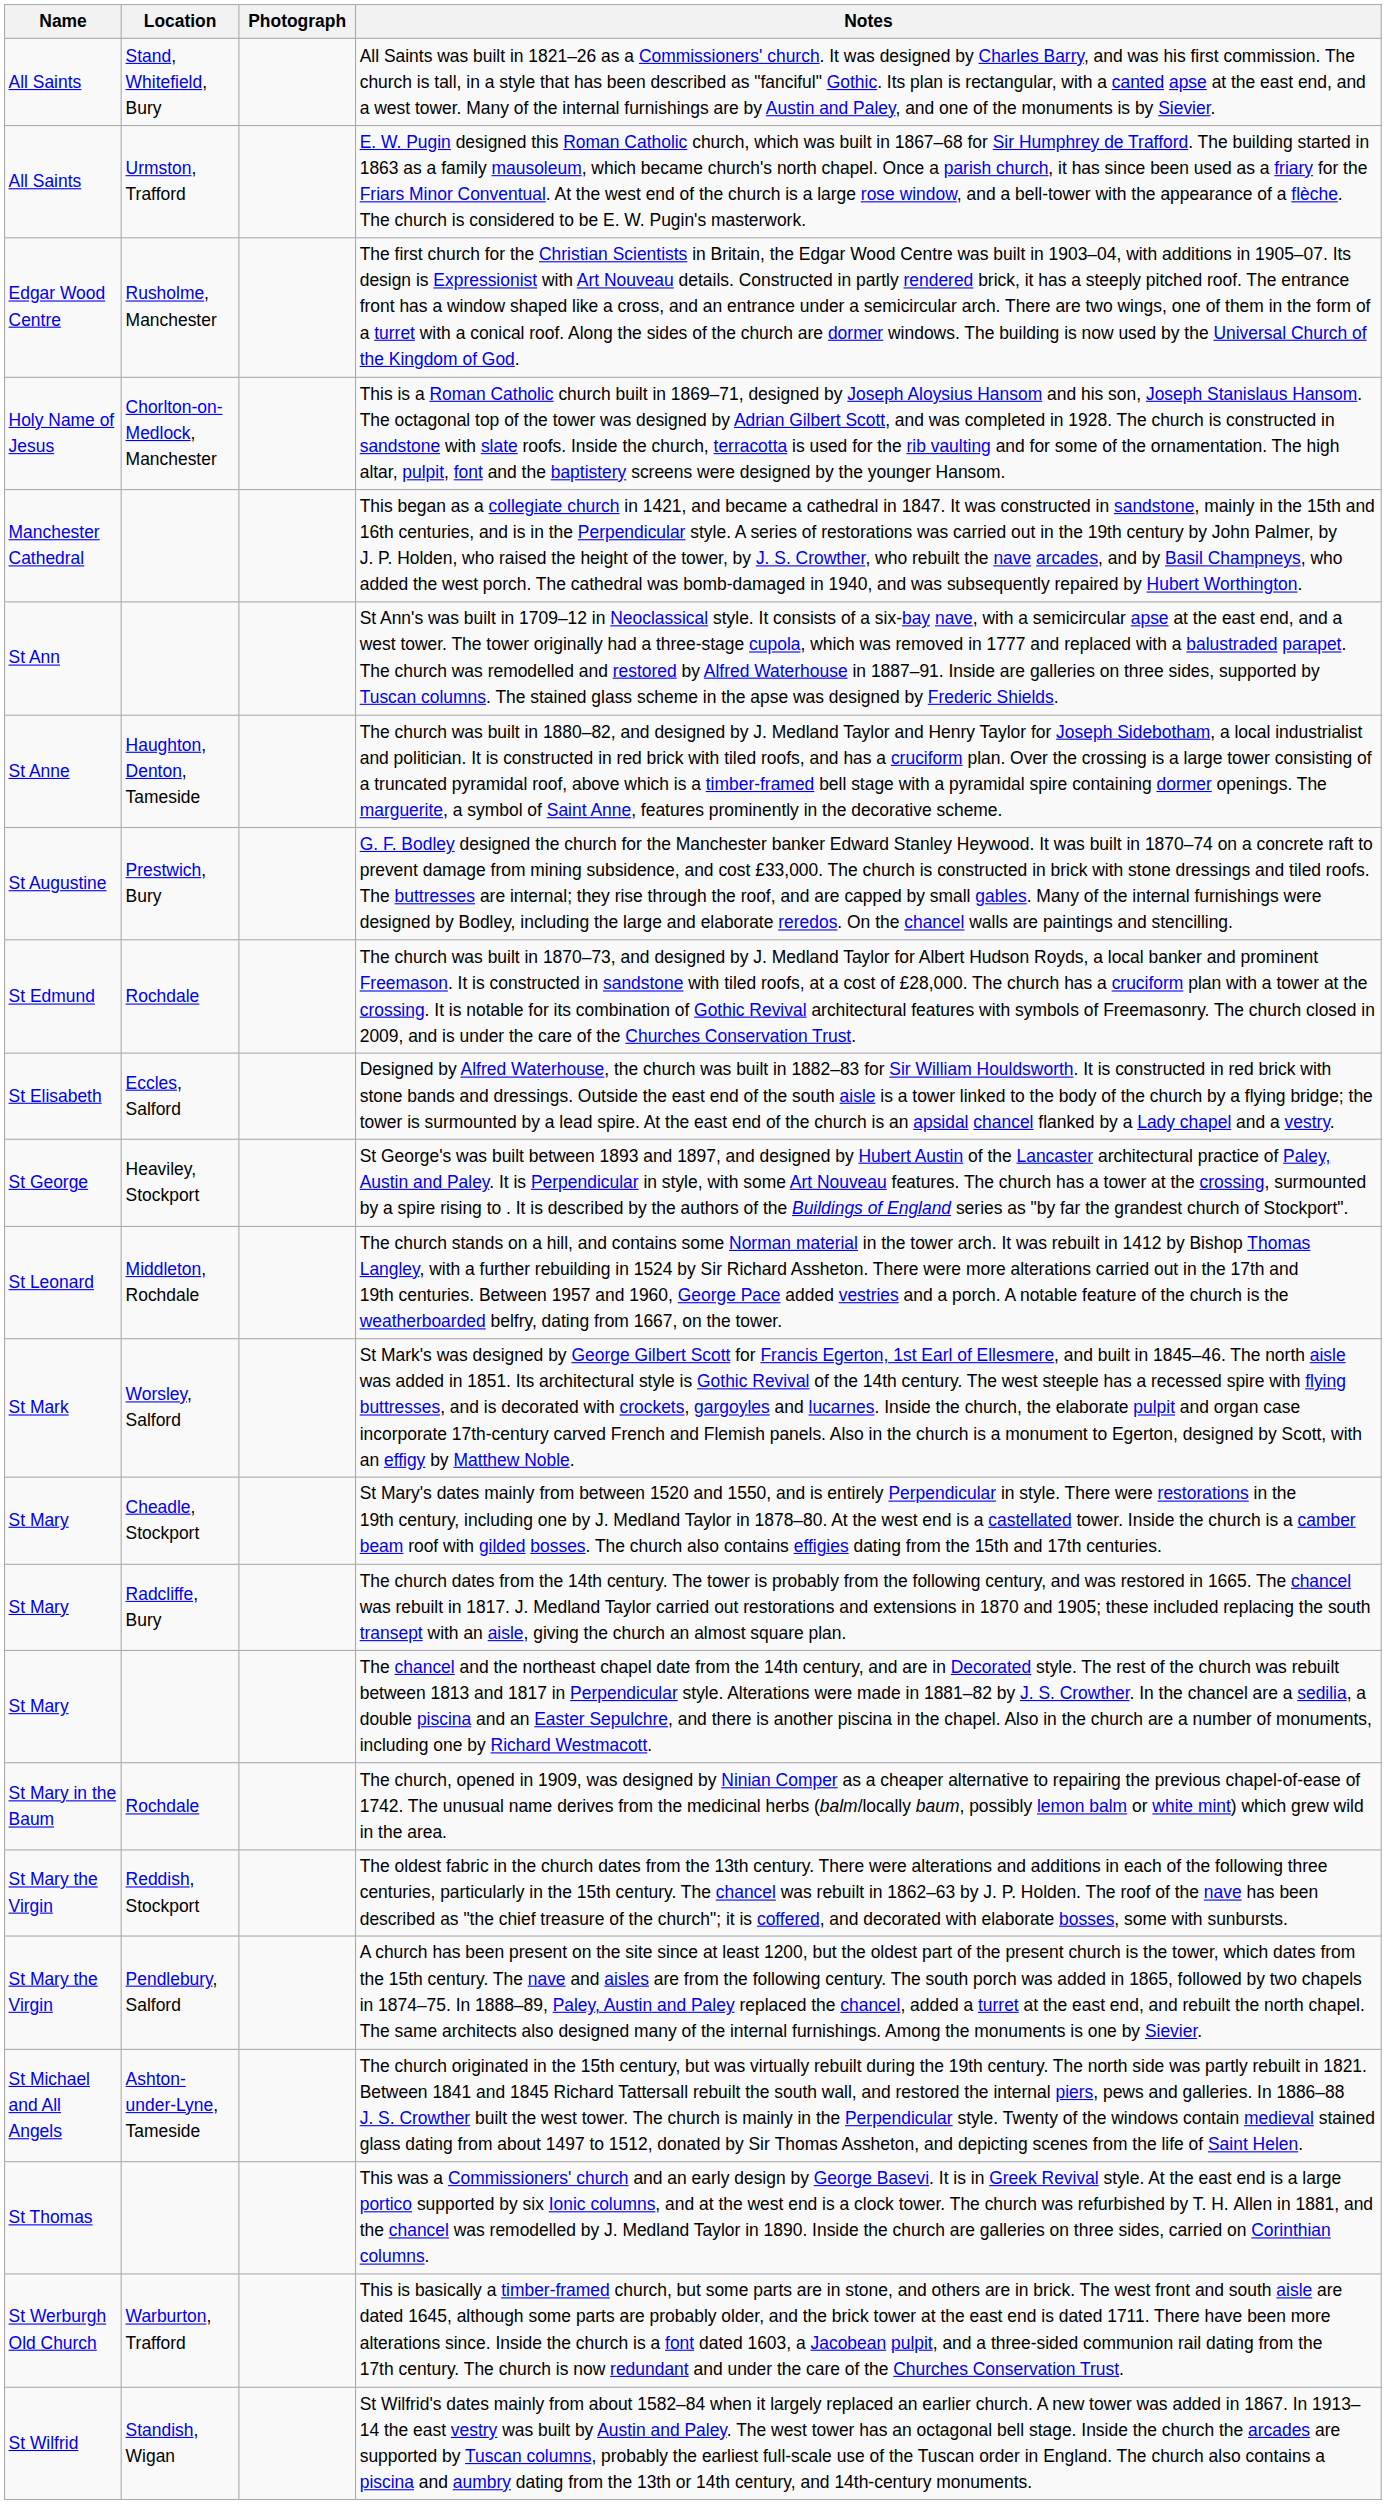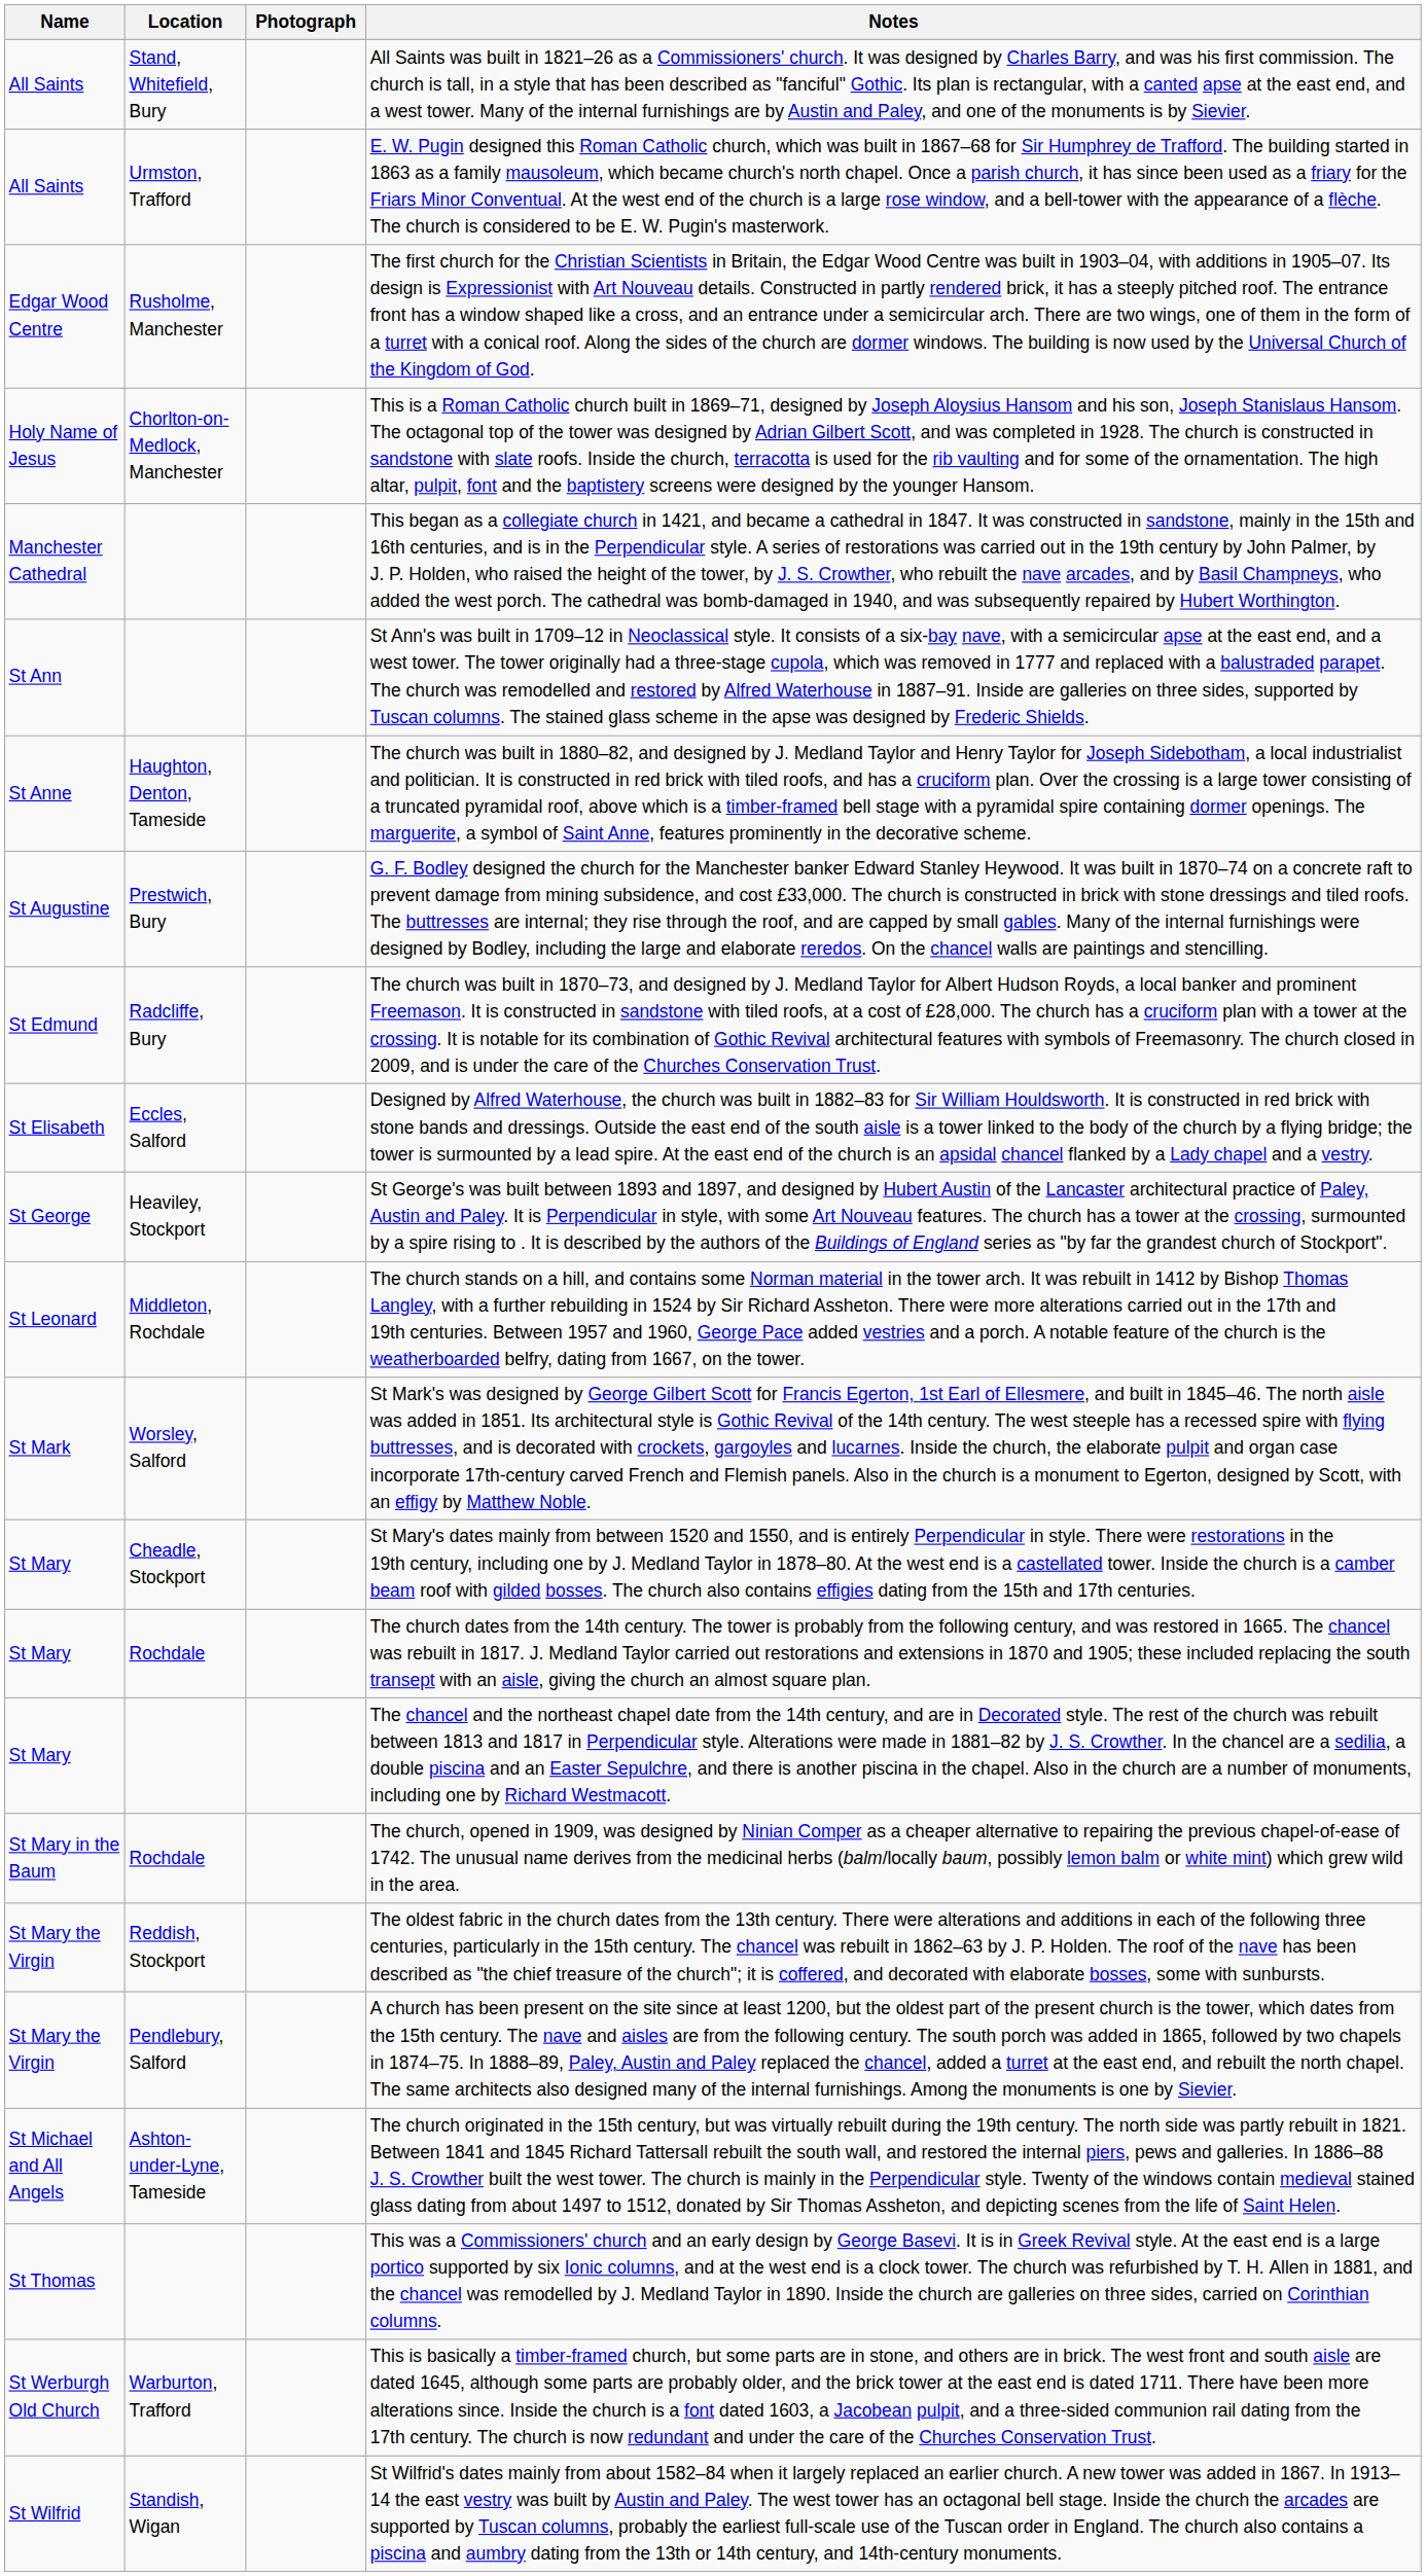row 10 | Location: Rochdale -> Radcliffe, Bury
row 16 | Location: Radcliffe, Bury -> Rochdale
